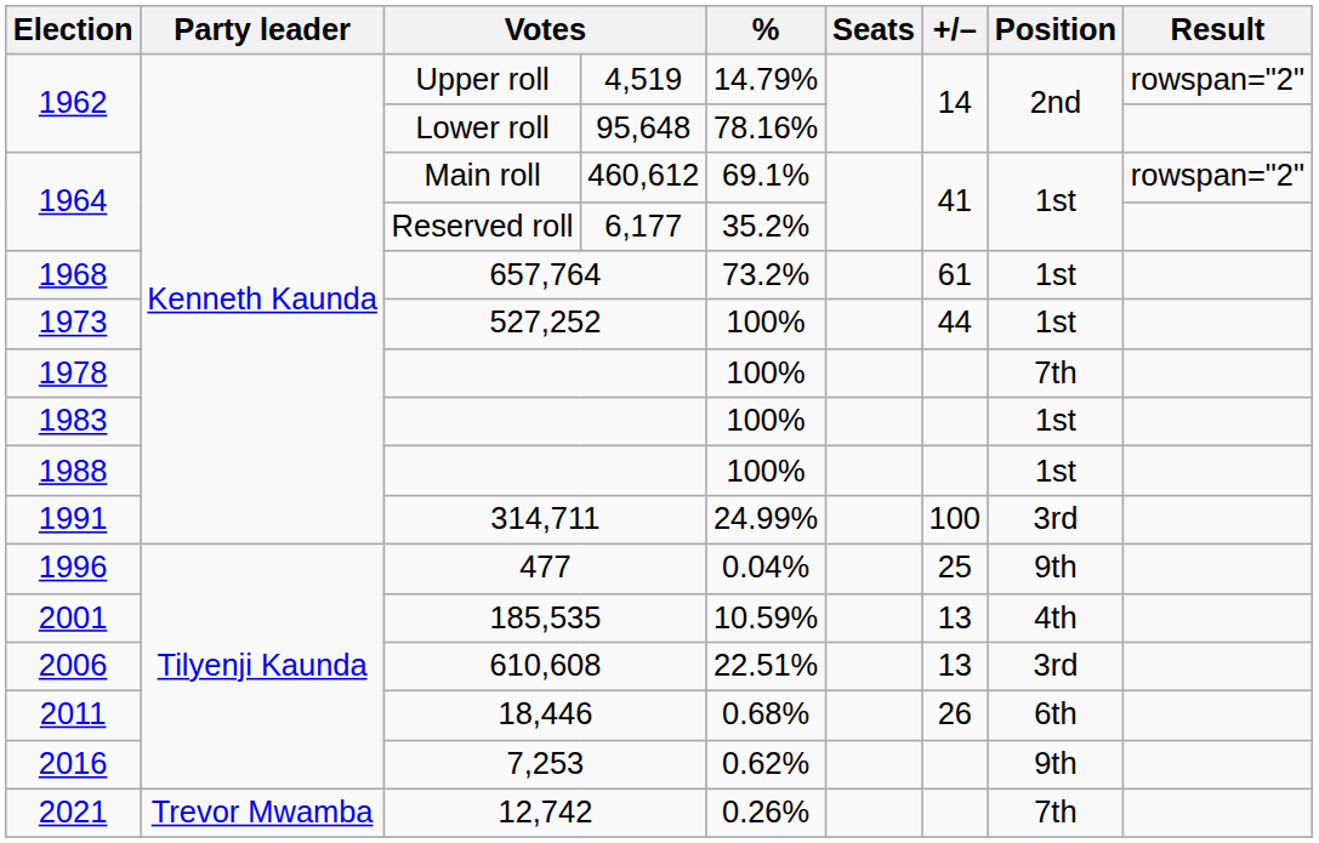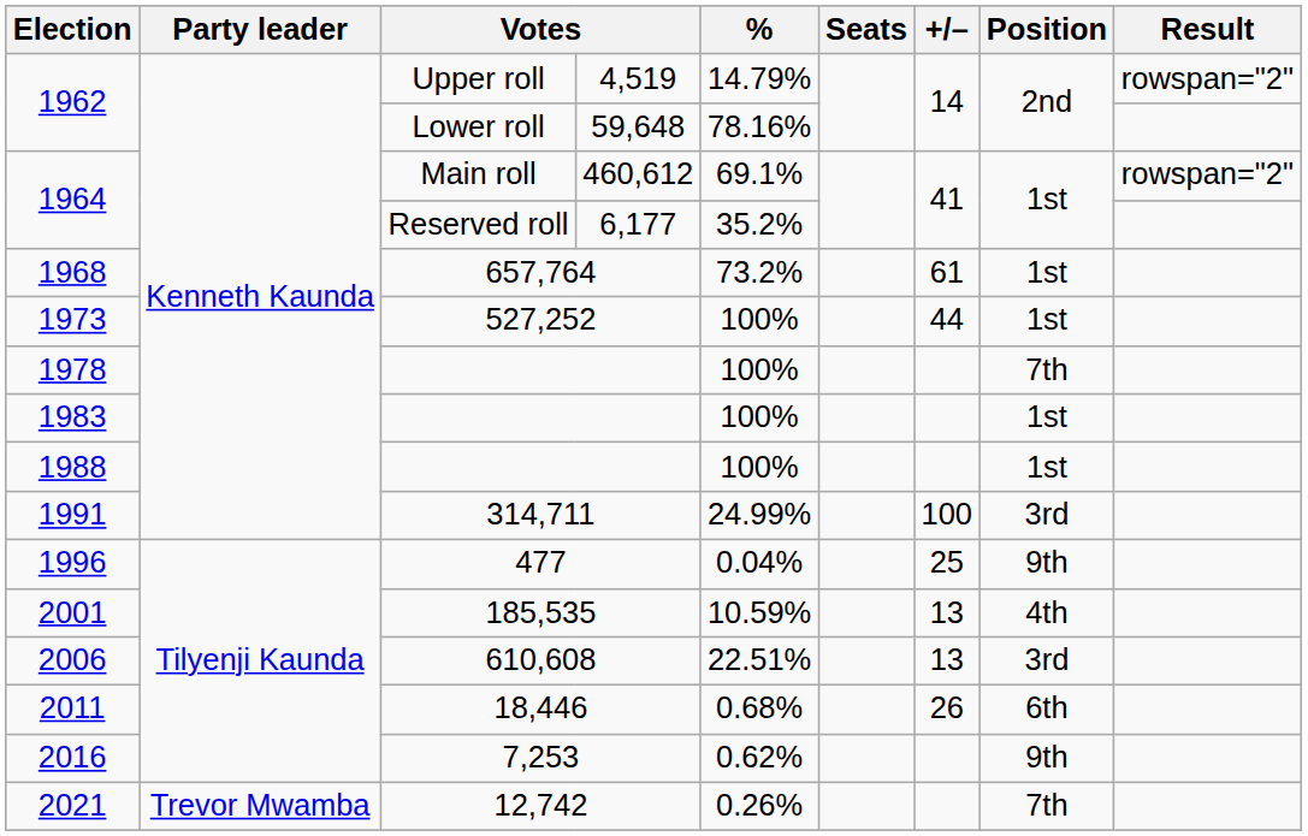1962 / Lower roll | column 4: 95,648 -> 59,648
